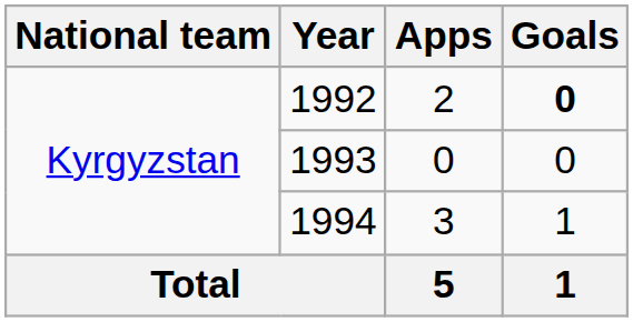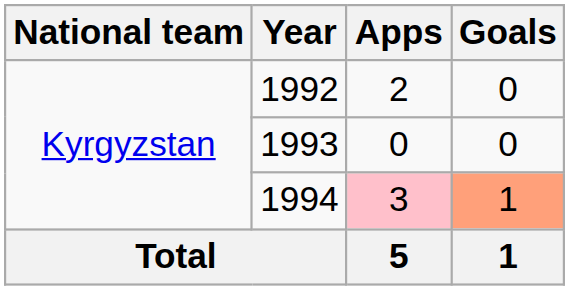1992 | Goals: bold -> normal
1994 | Apps: no background -> pink background
1994 | Goals: no background -> lightsalmon background
